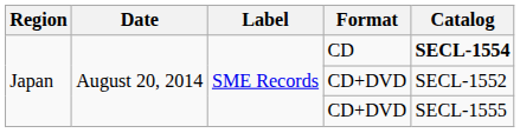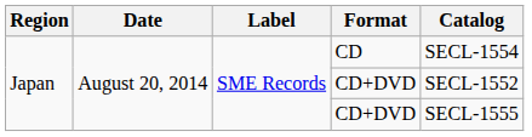CD | Catalog: bold -> normal
